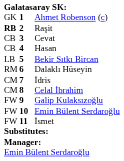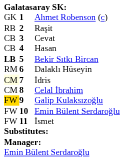Raşit | column 1: bold -> normal
Bekir Sıtkı Bircan | column 1: normal -> bold
İdris | column 1: no background -> lightyellow background
Galip Kulaksızoğlu | column 1: no background -> gold background
